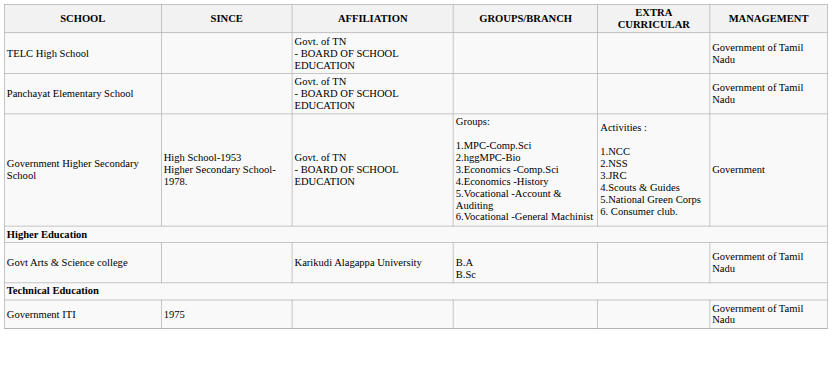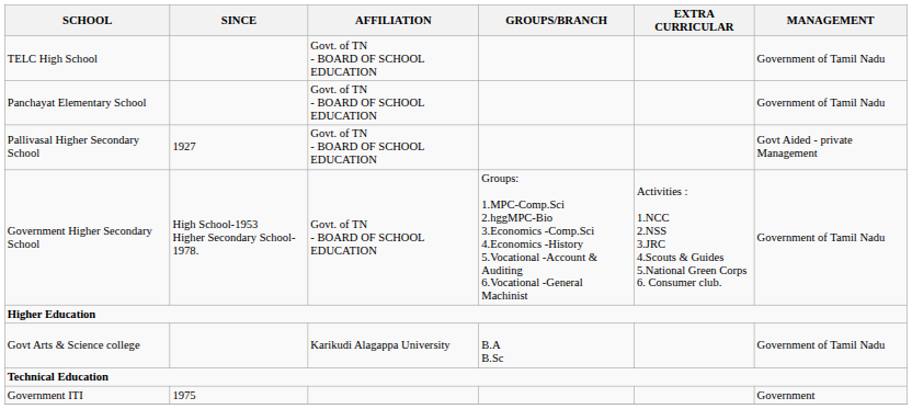+ row: Pallivasal Higher Secondary School | 1927 | Govt. of TN - BOARD OF SCHOOL EDUCATION | Govt Aided - private Management
Government Higher Secondary School | MANAGEMENT: Government -> Government of Tamil Nadu
Government ITI | MANAGEMENT: Government of Tamil Nadu -> Government
